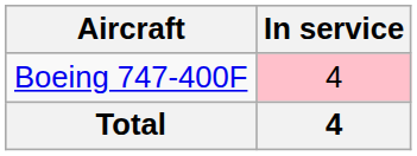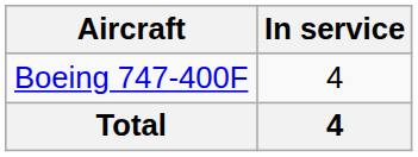Boeing 747-400F | In service: pink background -> no background
